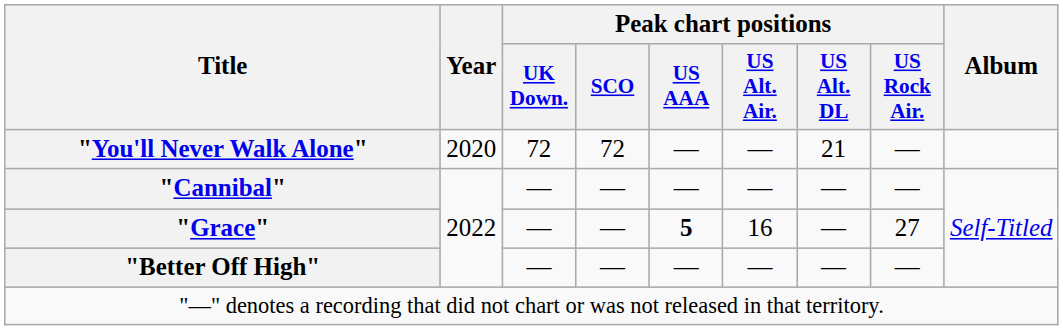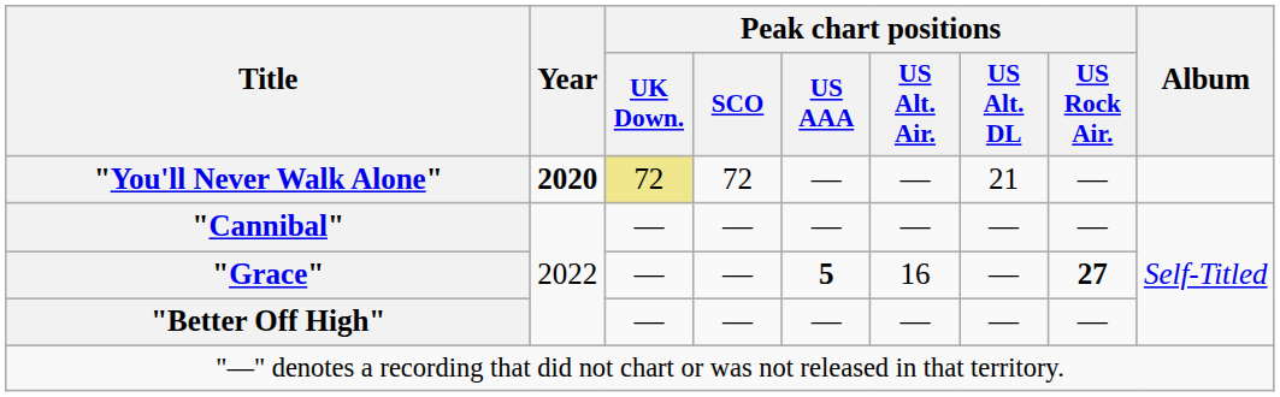"You'll Never Walk Alone" | Year: normal -> bold
"You'll Never Walk Alone" | Peak chart positions / UK Down.: no background -> khaki background
"Grace" | Peak chart positions / US Rock Air.: normal -> bold
